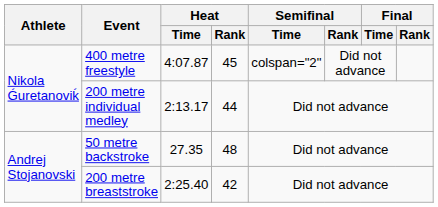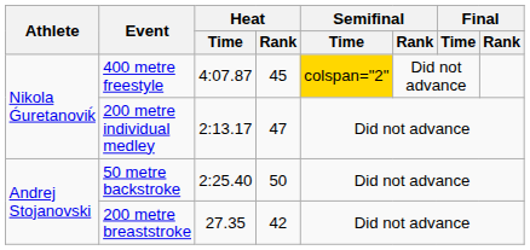400 metre freestyle | Semifinal / Time: no background -> gold background
200 metre individual medley | Heat / Rank: 44 -> 47
50 metre backstroke | Heat / Time: 27.35 -> 2:25.40
50 metre backstroke | Heat / Rank: 48 -> 50
200 metre breaststroke | Heat / Time: 2:25.40 -> 27.35
